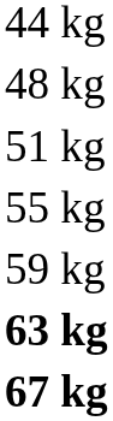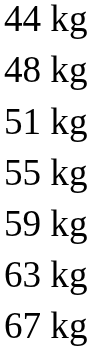63 kg | column 1: bold -> normal
67 kg | column 1: bold -> normal
